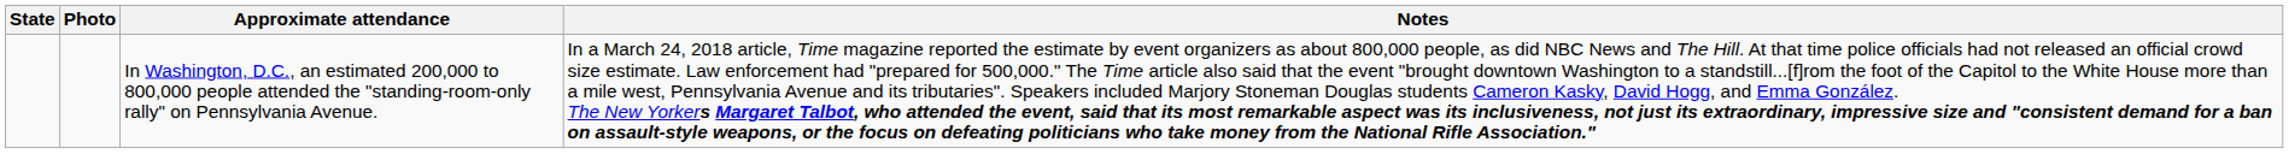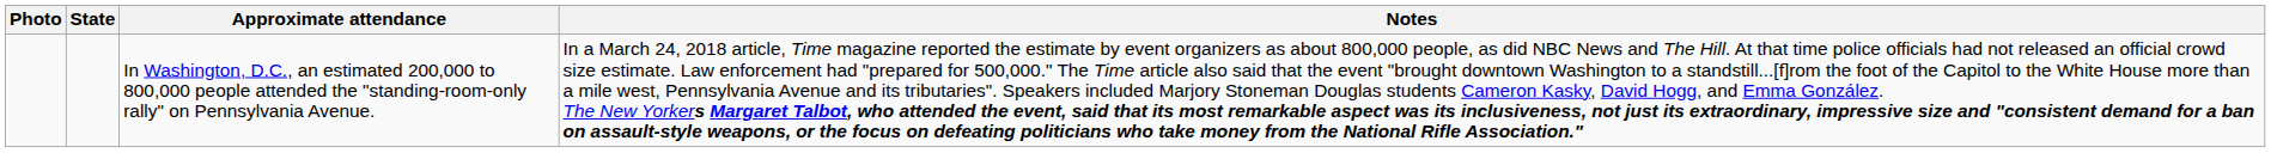columns swapped: State <-> Photo
